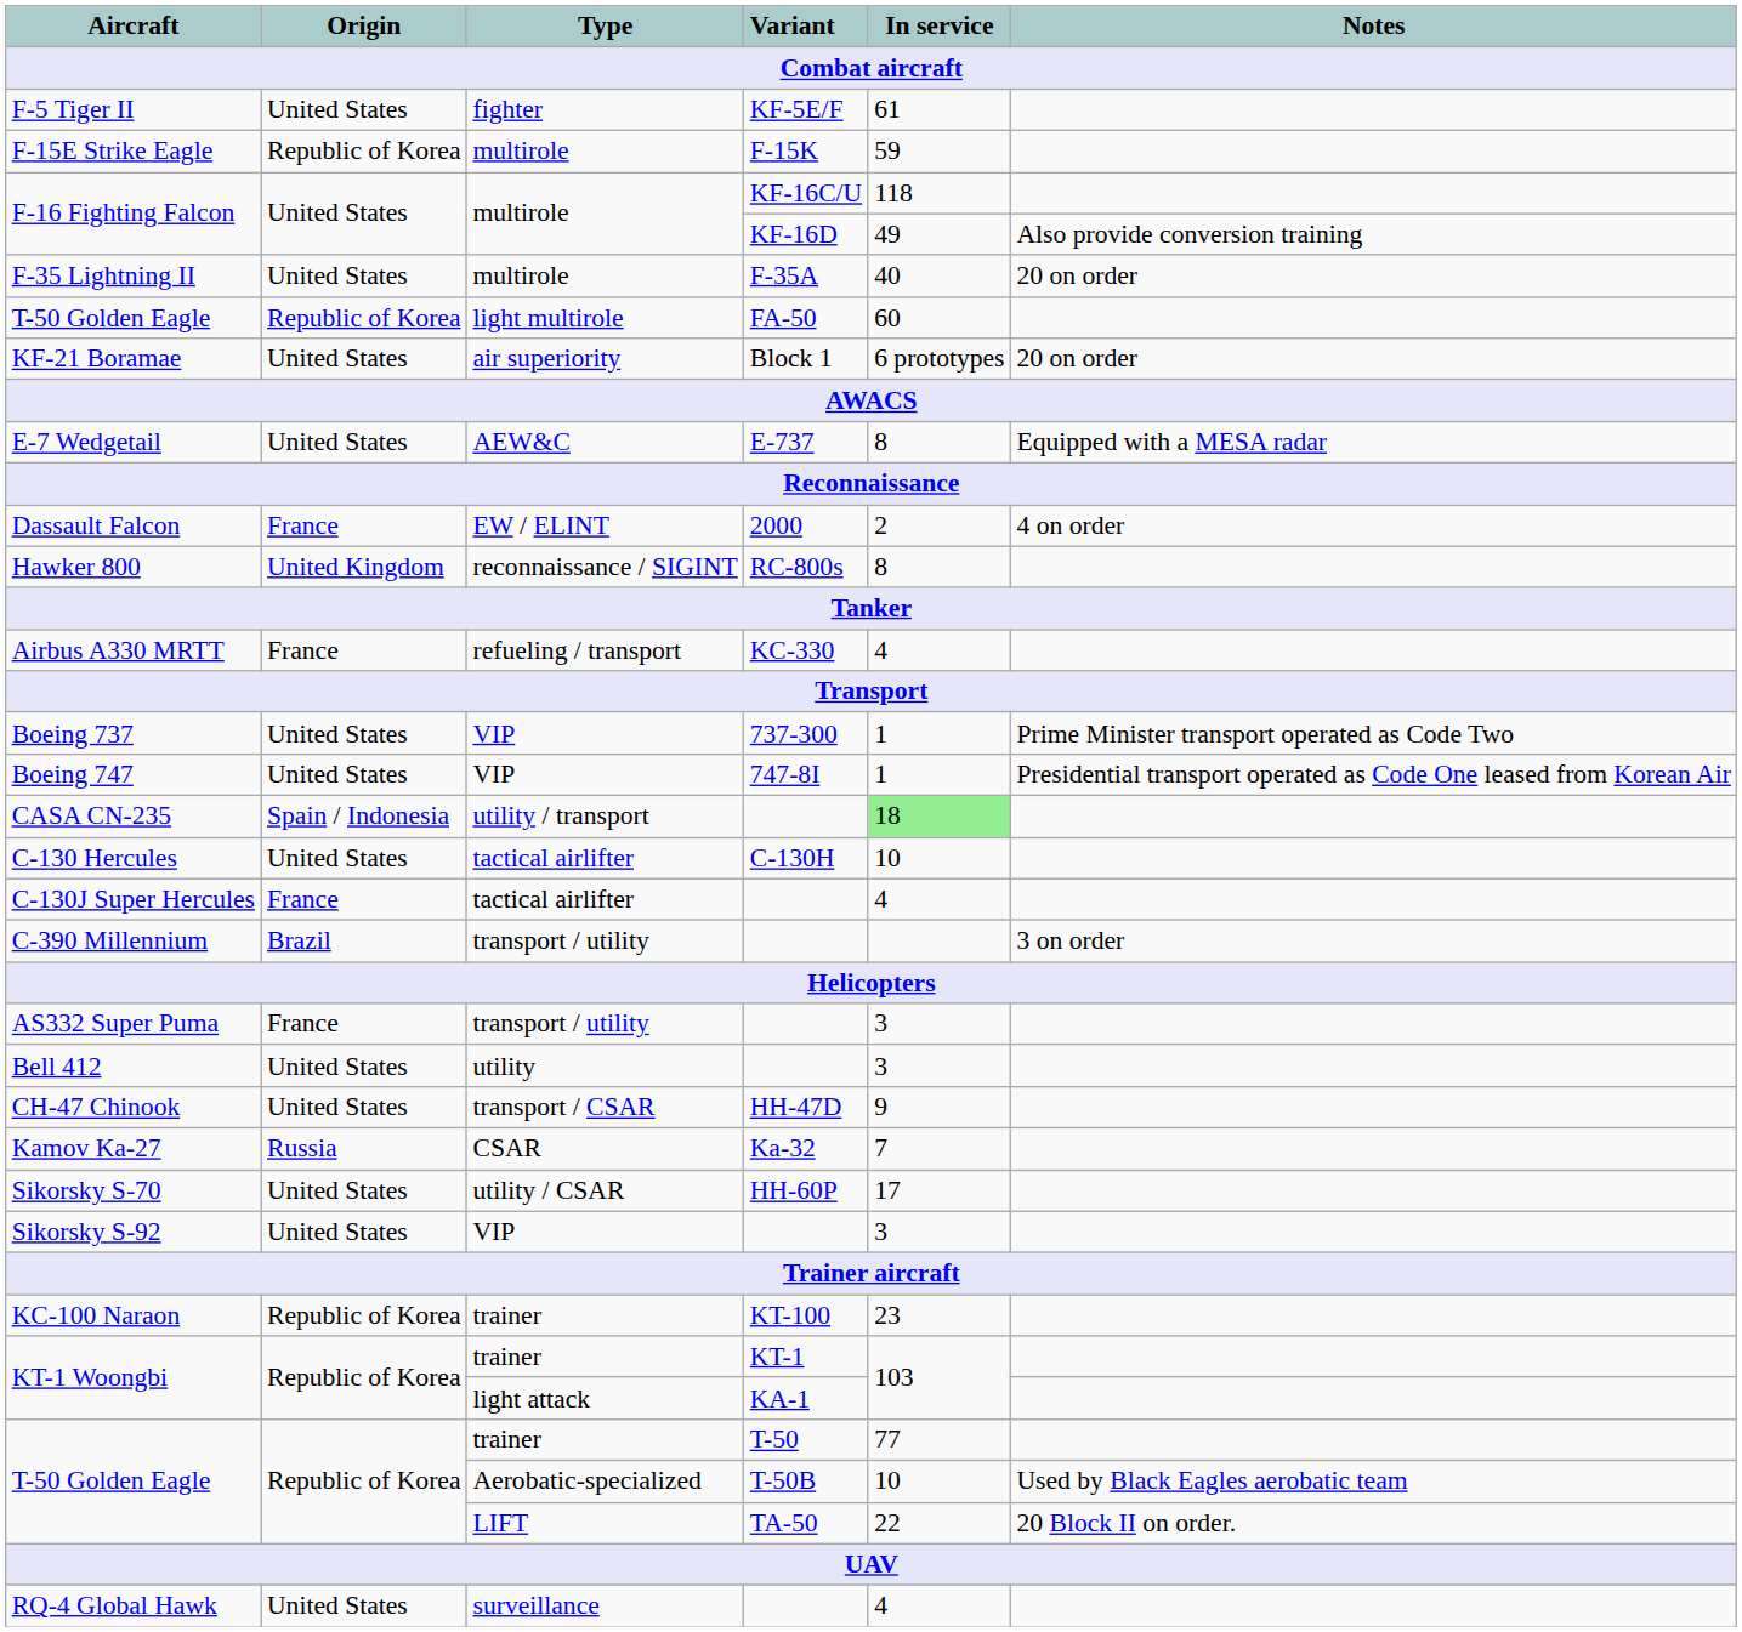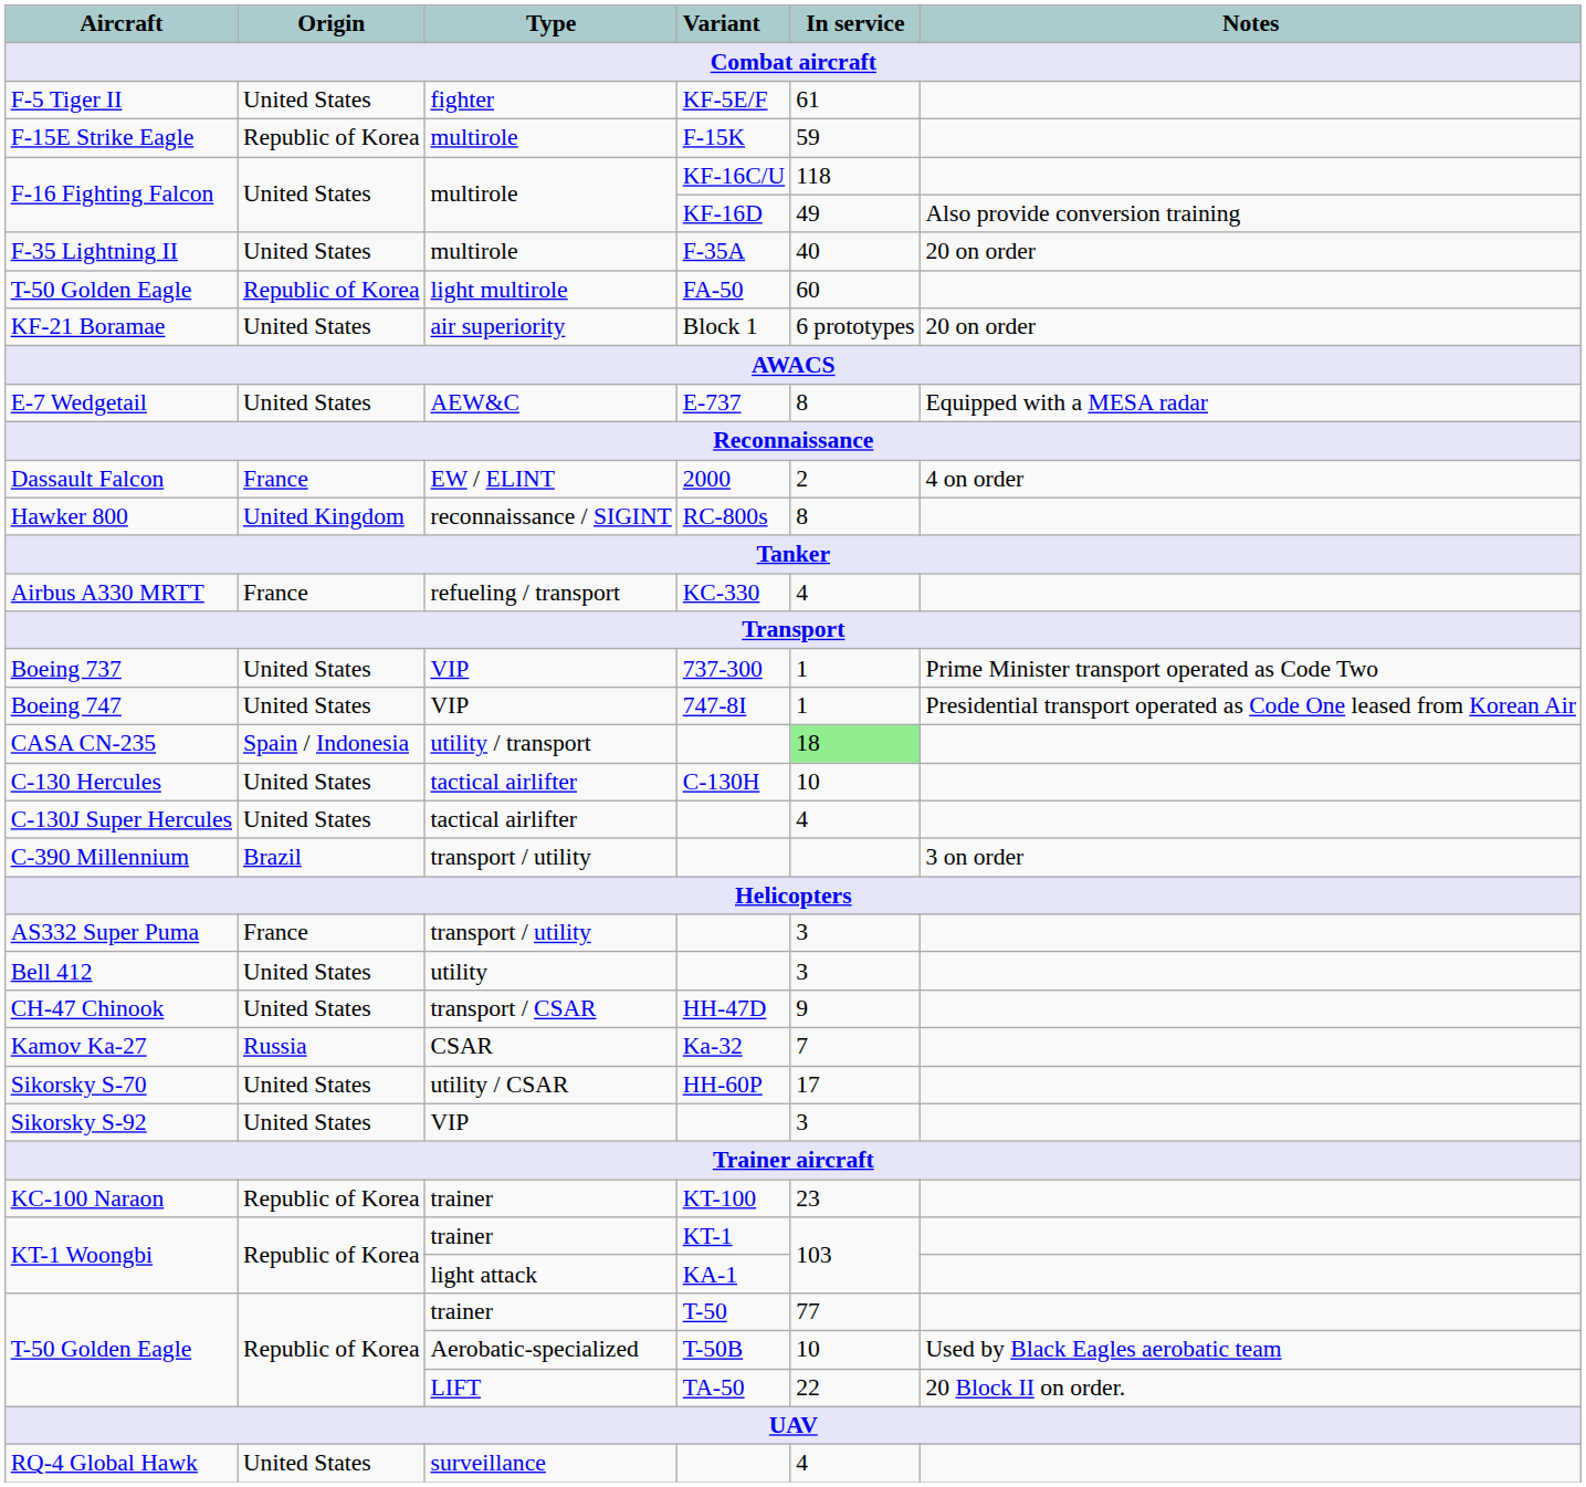C-130J Super Hercules | Origin: France -> United States
